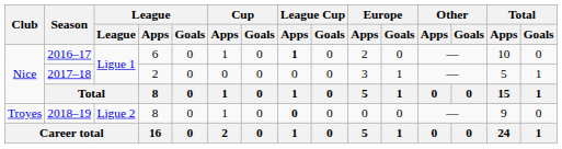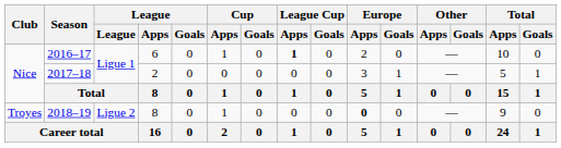2018–19 | League Cup / Apps: bold -> normal
2018–19 | Europe / Apps: normal -> bold
